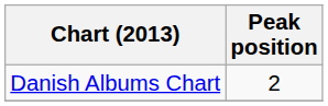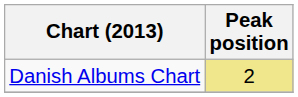Danish Albums Chart | Peak position: no background -> khaki background
